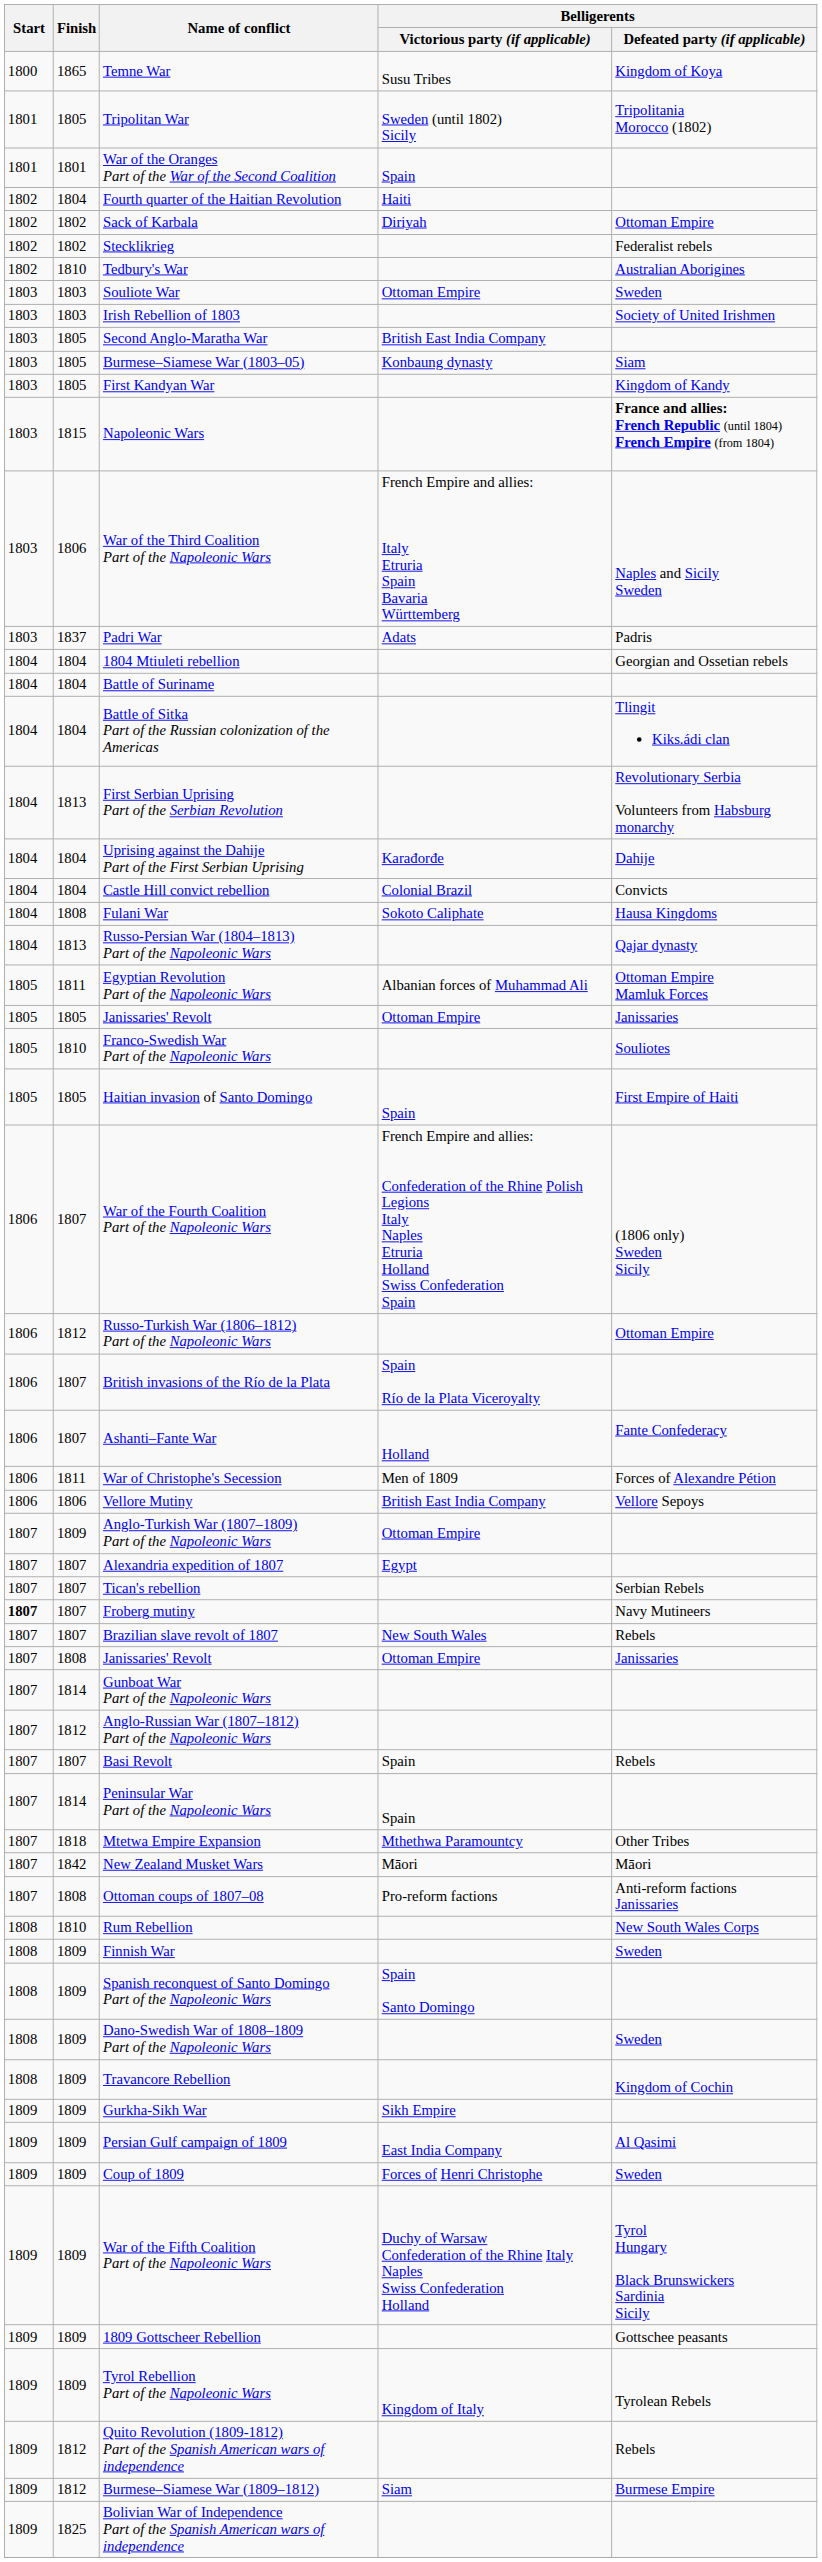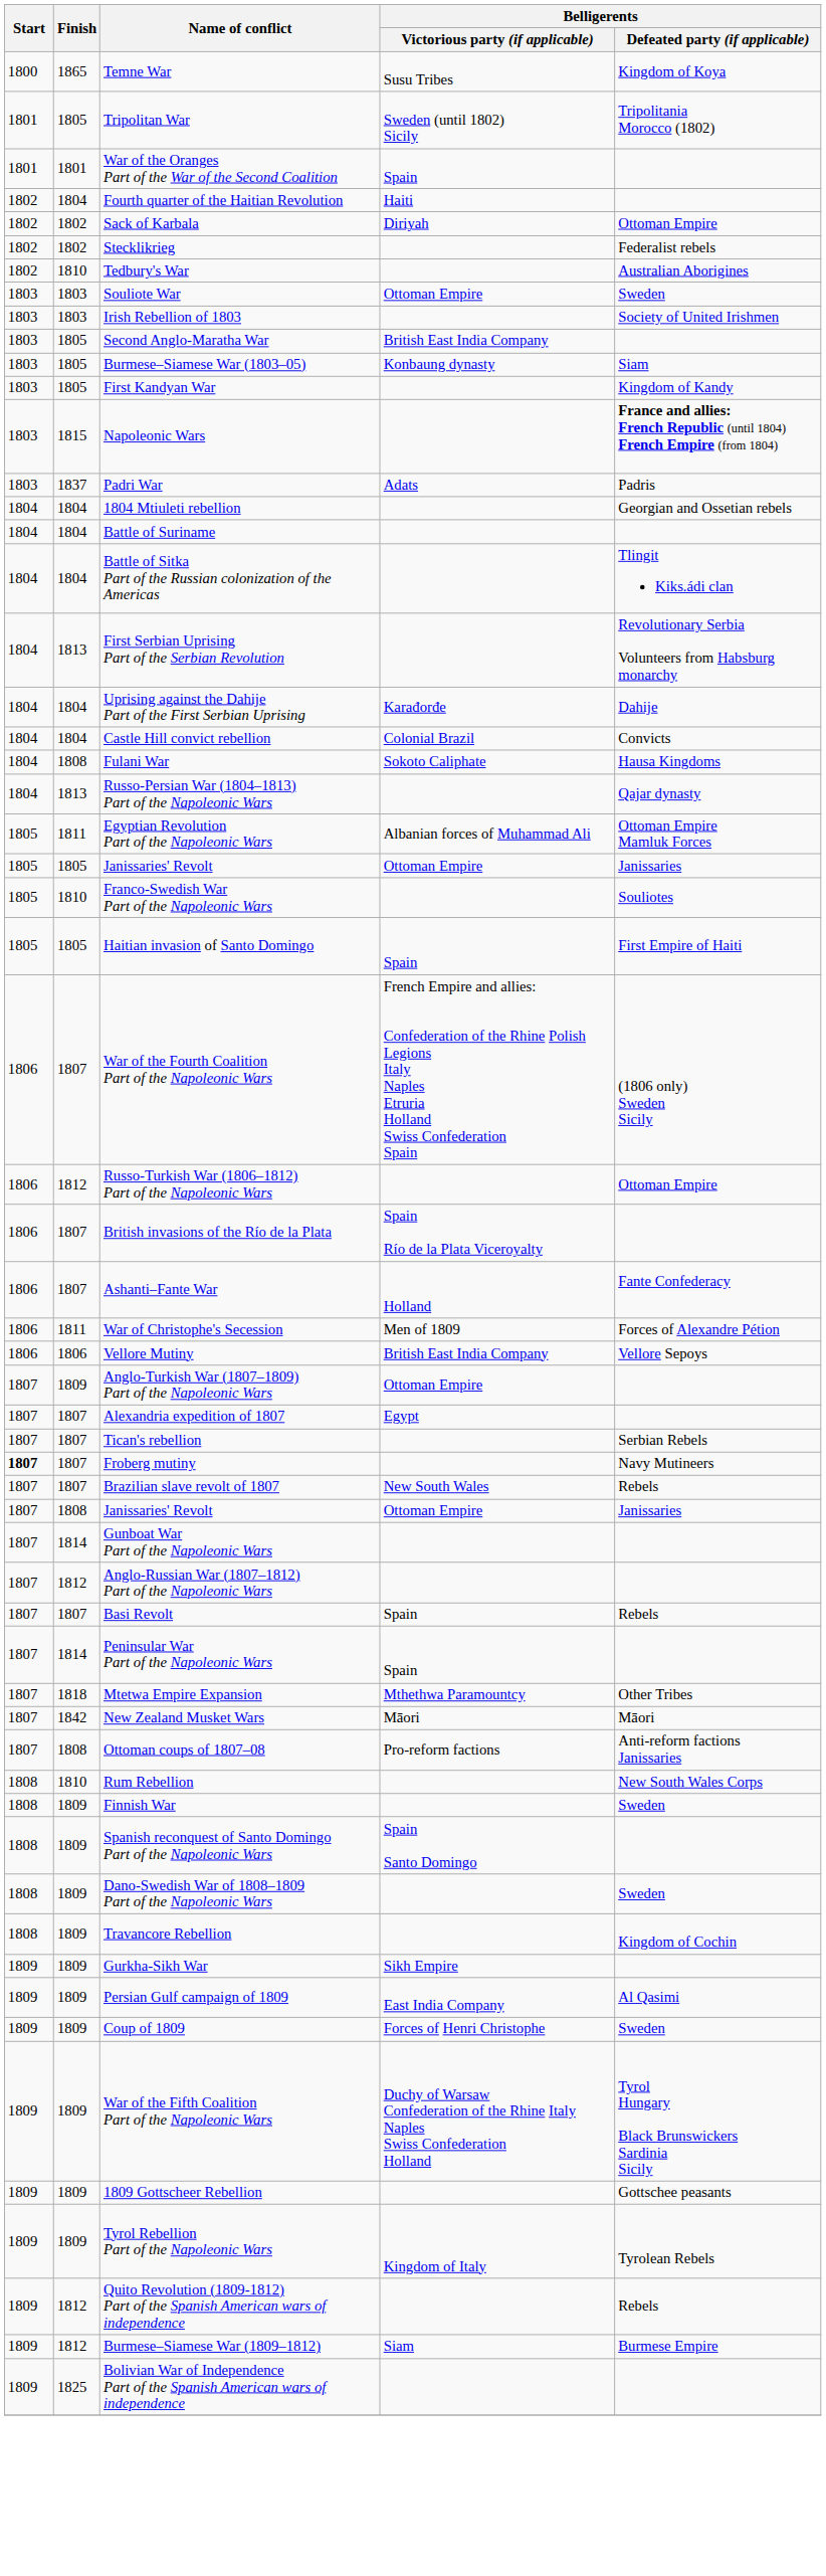- row: 1803 | 1806 | War of the Third Coalition Part of the Napoleonic Wars | French Empire and allies: Italy Etruria Spain Bavaria Württemberg | Naples and Sicily Sweden
